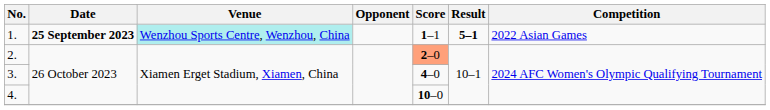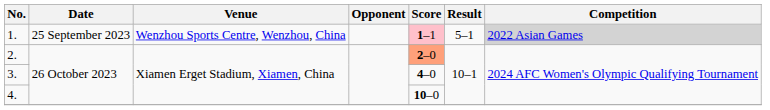1. | Date: bold -> normal
1. | Venue: paleturquoise background -> no background
1. | Score: no background -> pink background
1. | Result: bold -> normal
1. | Competition: no background -> lightgrey background
